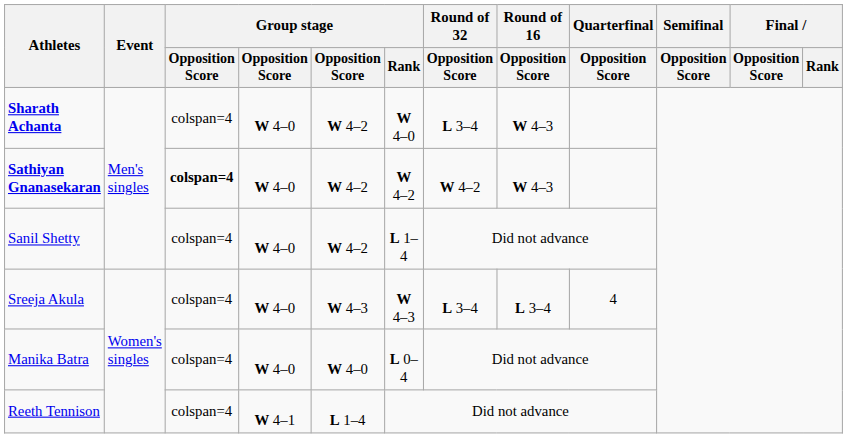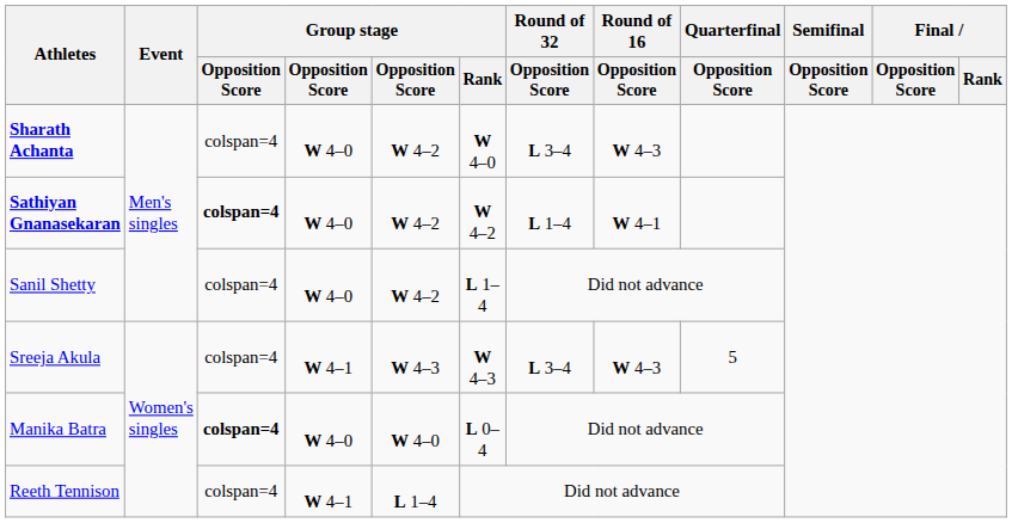Sathiyan Gnanasekaran | Round of 32 / Opposition Score: W 4–2 -> L 1–4
Sathiyan Gnanasekaran | Round of 16 / Opposition Score: W 4–3 -> W 4–1
Sreeja Akula | column 4: W 4–0 -> W 4–1
Sreeja Akula | Round of 16 / Opposition Score: L 3–4 -> W 4–3
Sreeja Akula | Quarterfinal / Opposition Score: 4 -> 5
Manika Batra | column 3: normal -> bold
